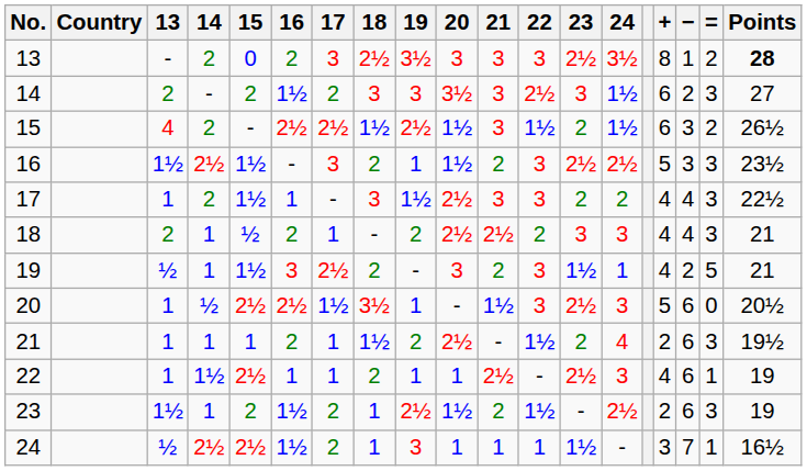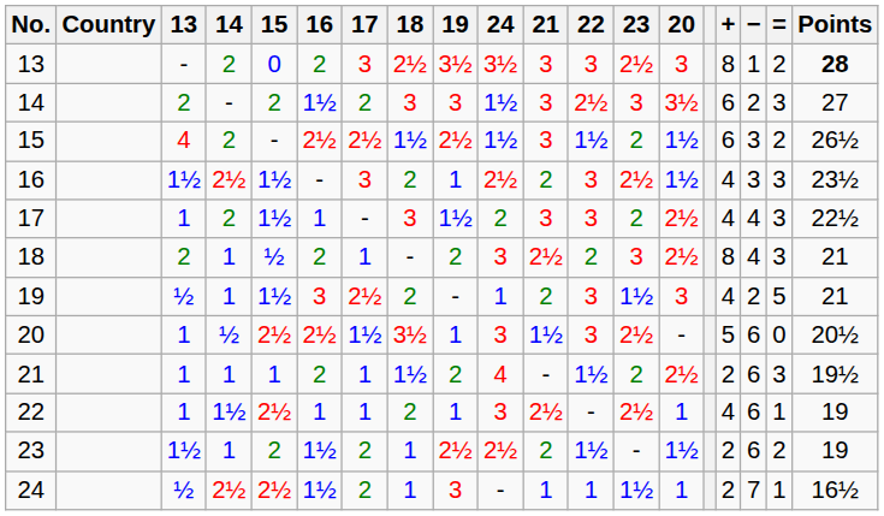columns swapped: 20 <-> 24
row 5 | +: 5 -> 4
row 7 | +: 4 -> 8
row 12 | =: 3 -> 2
row 13 | +: 3 -> 2
